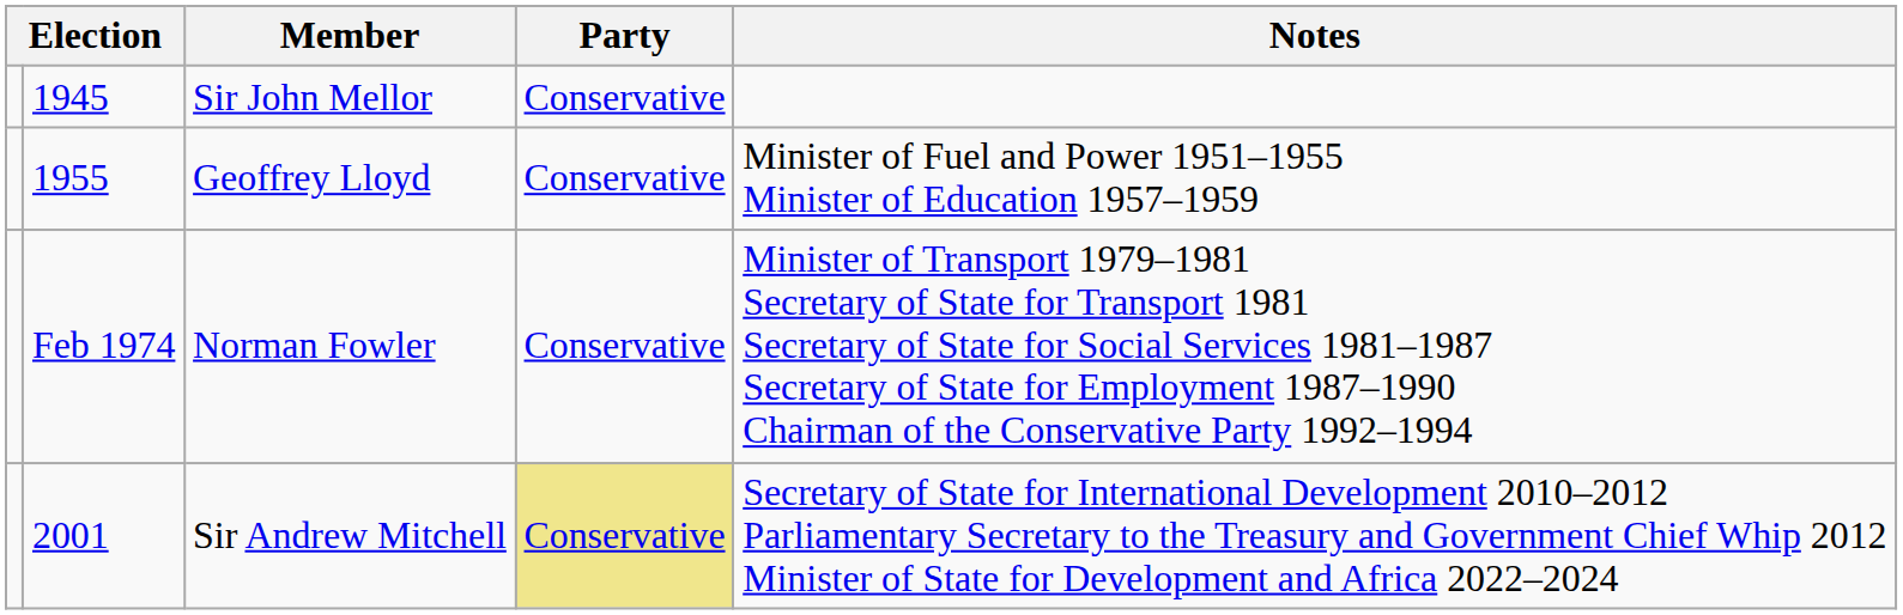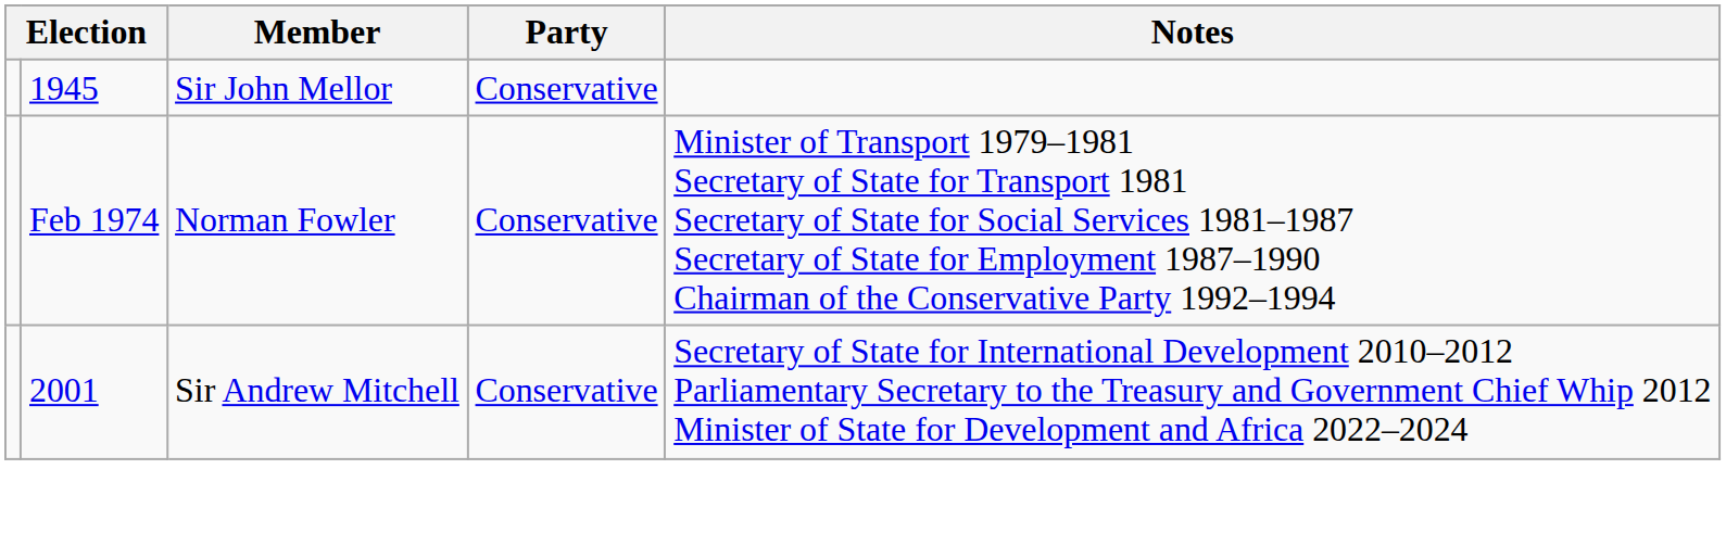- row: 1955 | Geoffrey Lloyd | Conservative | Minister of Fuel and Power 1951–1955 Minister of Education 1957–1959
Sir Andrew Mitchell | Party: khaki background -> no background
